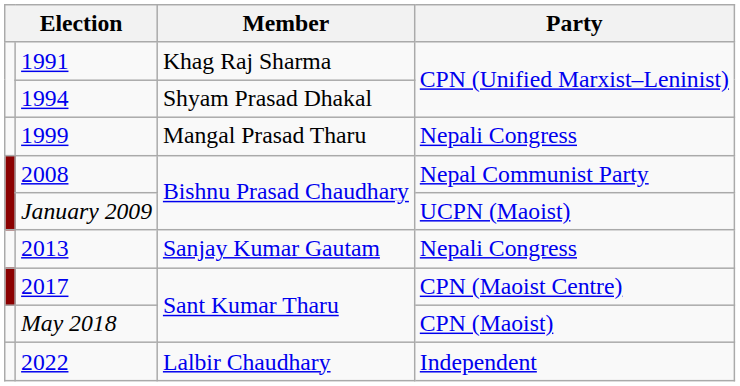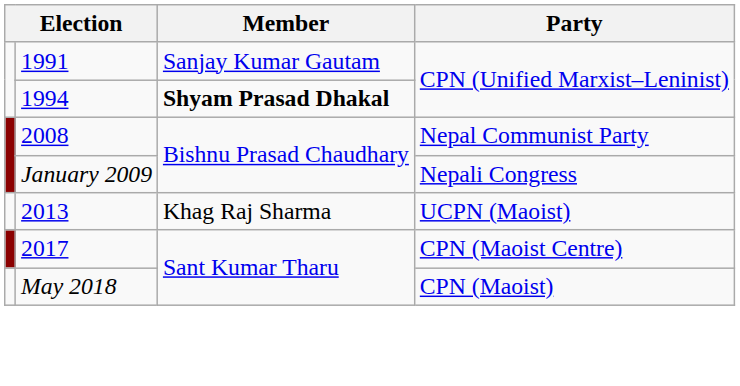1991 | Member: Khag Raj Sharma -> Sanjay Kumar Gautam
1994 | Member: normal -> bold
- row: 1999 | Mangal Prasad Tharu | Nepali Congress
January 2009 | Party: UCPN (Maoist) -> Nepali Congress
2013 | Member: Sanjay Kumar Gautam -> Khag Raj Sharma
2013 | Party: Nepali Congress -> UCPN (Maoist)
- row: 2022 | Lalbir Chaudhary | Independent
